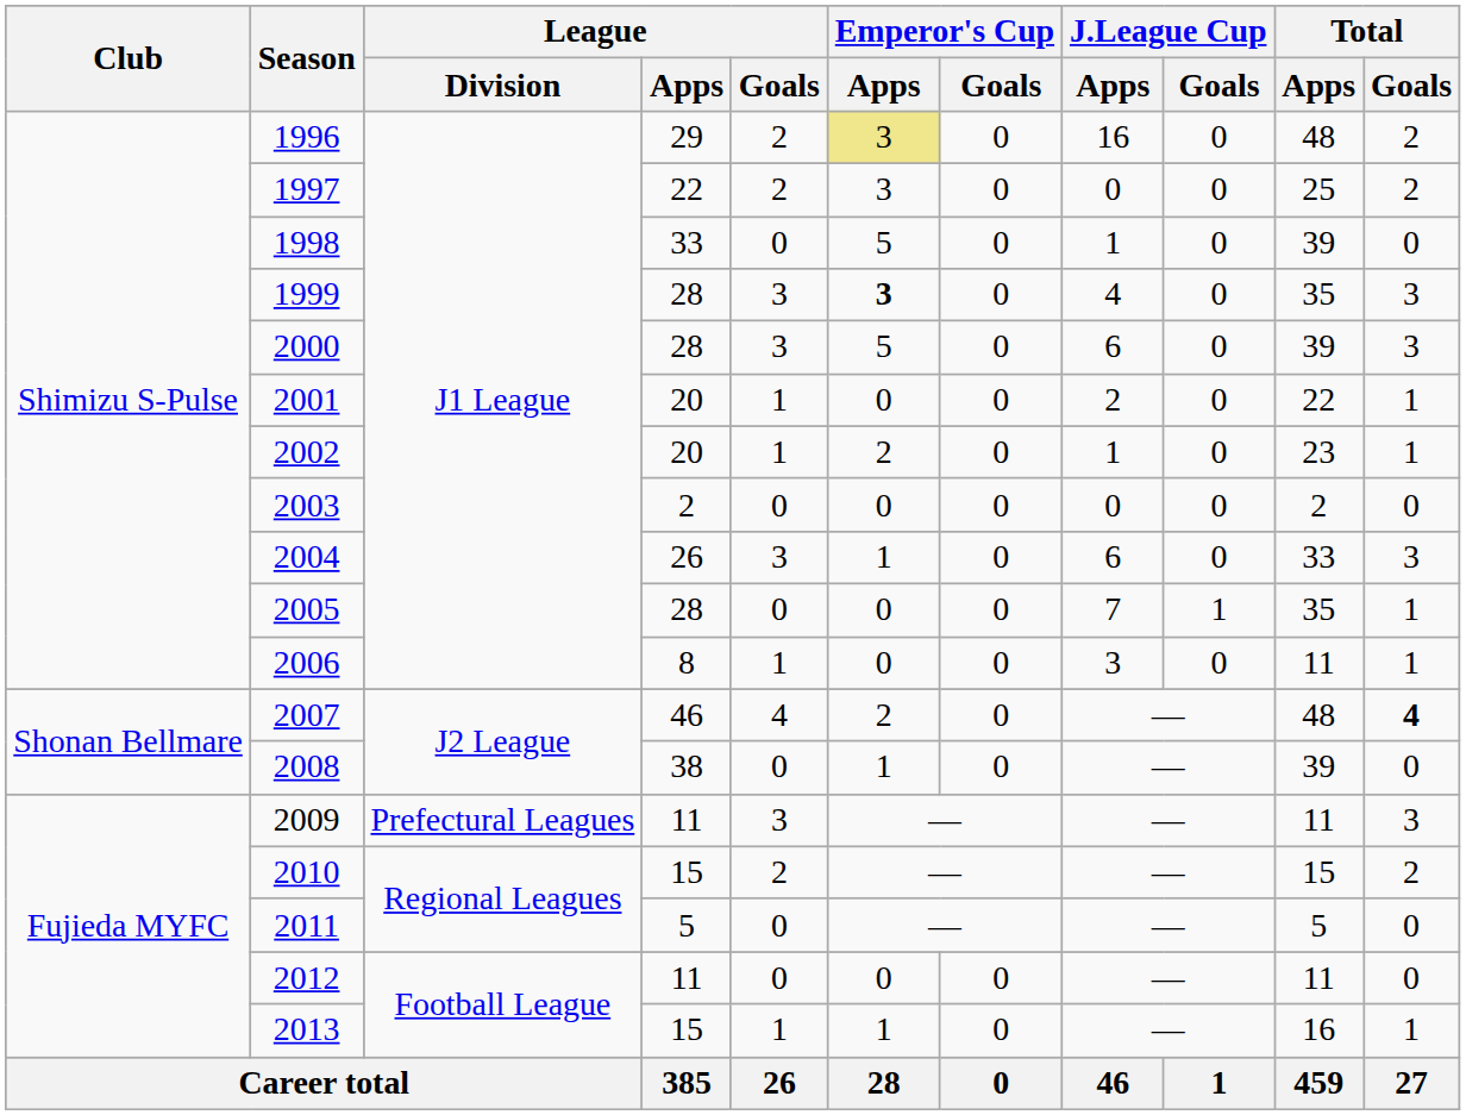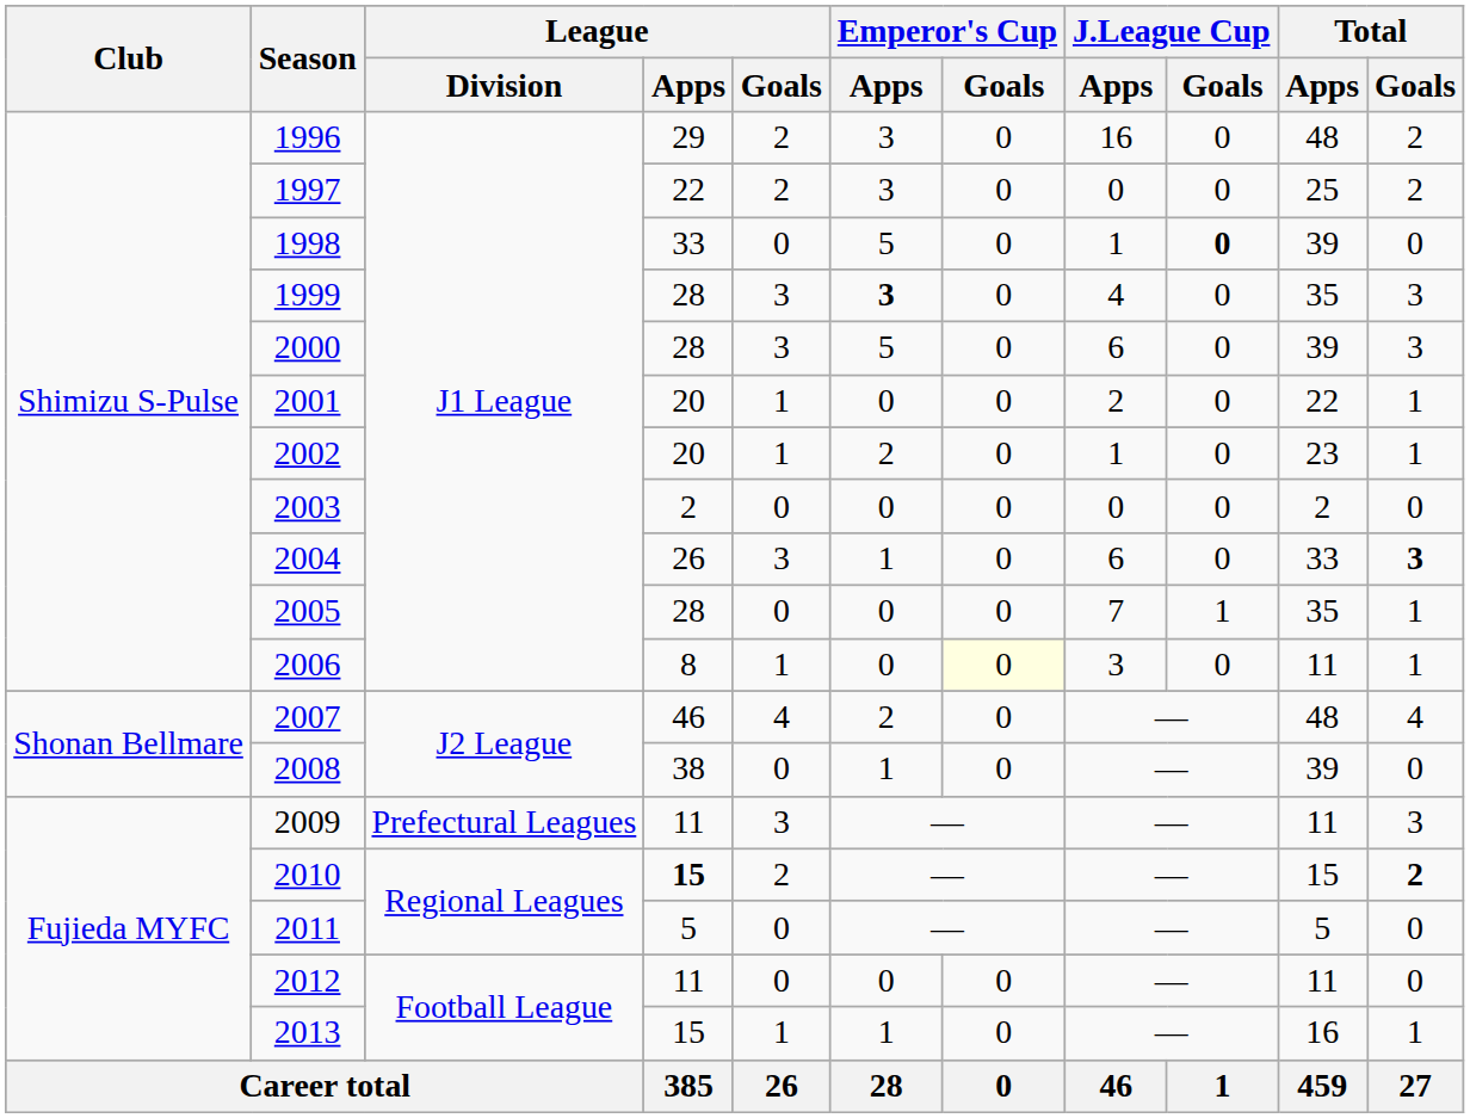1996 | Emperor's Cup / Apps: khaki background -> no background
1998 | J.League Cup / Goals: normal -> bold
2004 | Total / Goals: normal -> bold
2006 | Emperor's Cup / Goals: no background -> lightyellow background
2007 | Total / Goals: bold -> normal
2010 | League / Apps: normal -> bold
2010 | Total / Goals: normal -> bold
